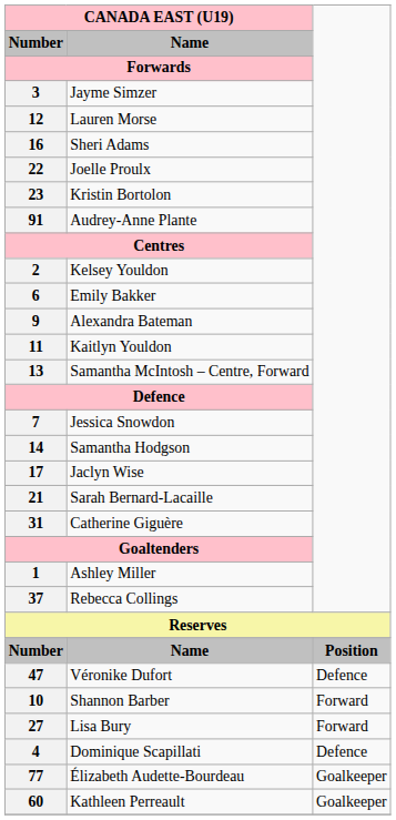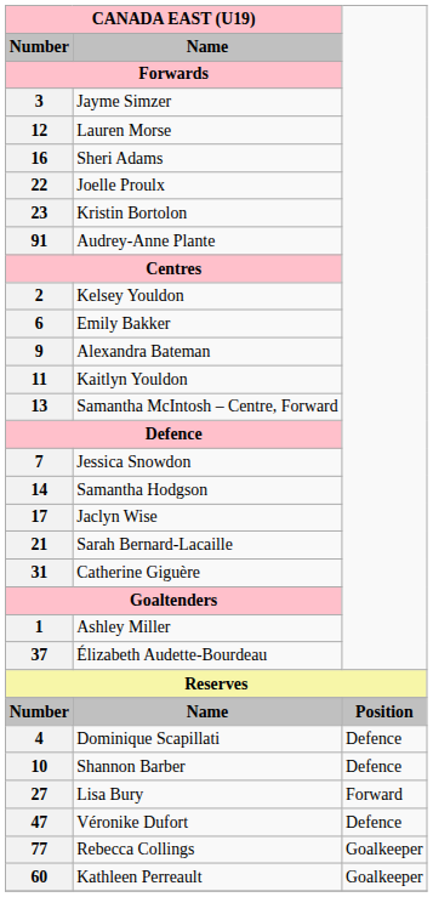37 | CANADA EAST (U19) / Name / Forwards: Rebecca Collings -> Élizabeth Audette-Bourdeau
rows swapped: 4 <-> 47
10 | column 3: Forward -> Defence
77 | CANADA EAST (U19) / Name / Forwards: Élizabeth Audette-Bourdeau -> Rebecca Collings
